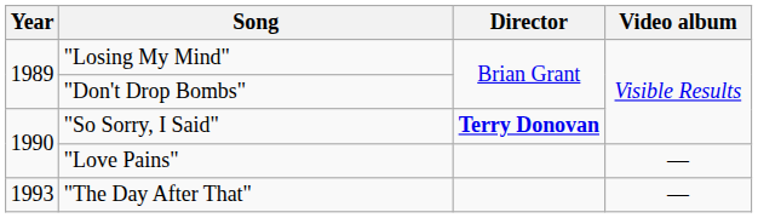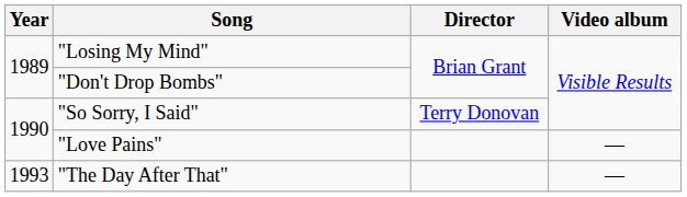"So Sorry, I Said" | Director: bold -> normal
